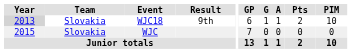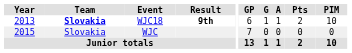WJC18 | Year: lightgrey background -> no background
WJC18 | Team: normal -> bold
WJC18 | Result: normal -> bold
